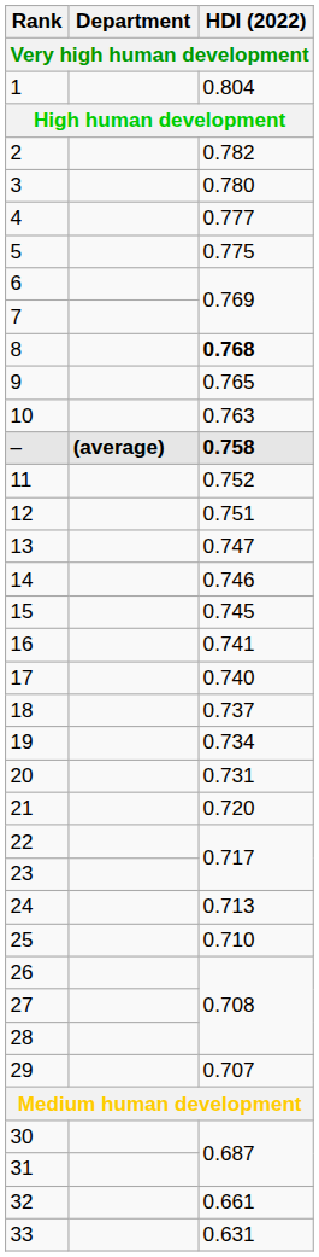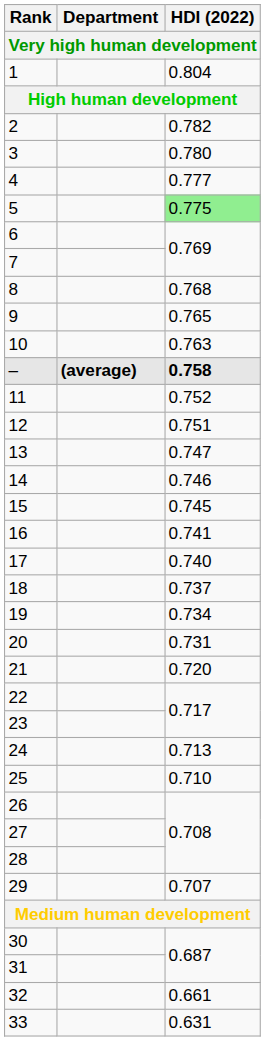5 | HDI (2022): no background -> lightgreen background
8 | HDI (2022): bold -> normal
